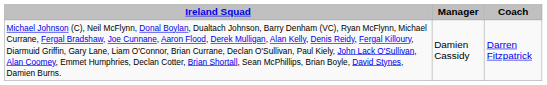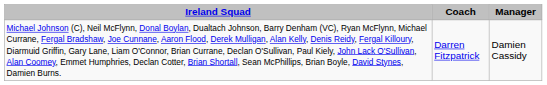columns swapped: Coach <-> Manager
